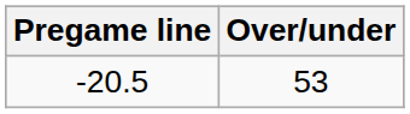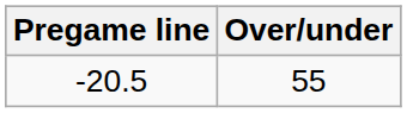-20.5 | Over/under: 53 -> 55
